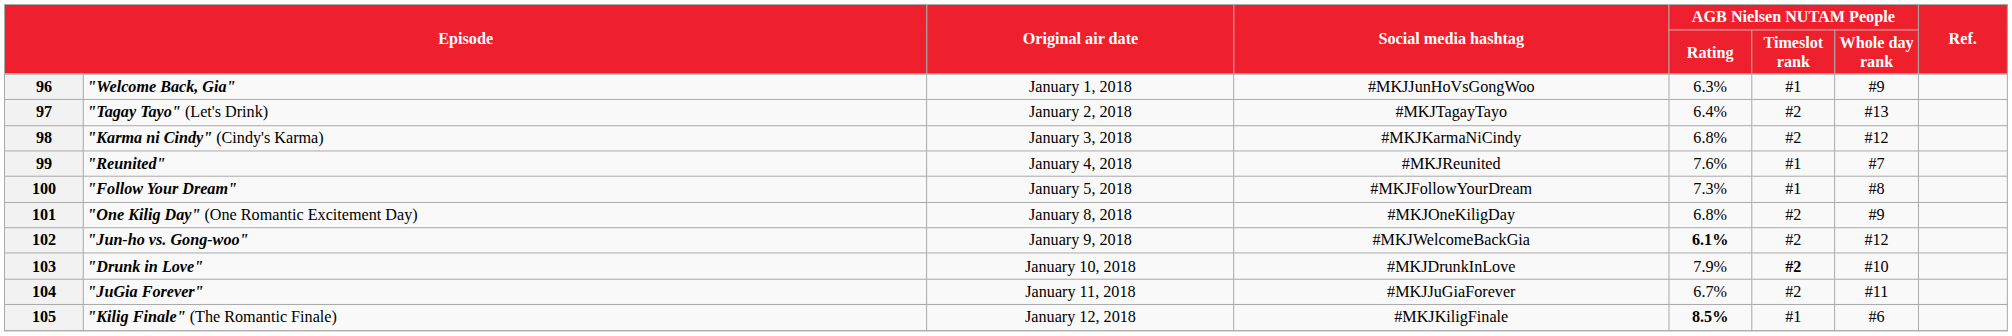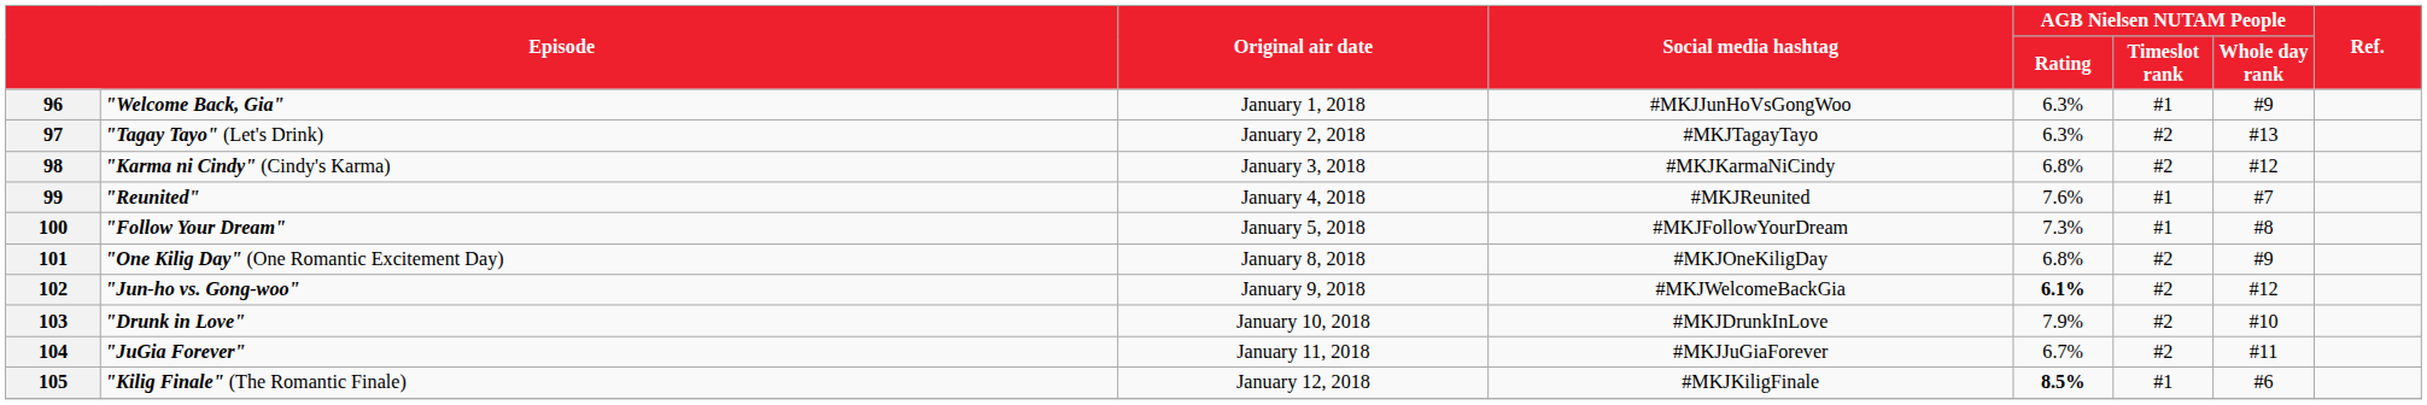97 | AGB Nielsen NUTAM People / Rating: 6.4% -> 6.3%
103 | AGB Nielsen NUTAM People / Timeslot rank: bold -> normal
